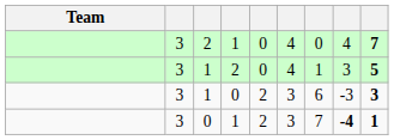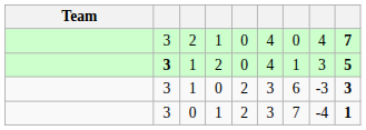row 3 | column 2: normal -> bold
row 5 | column 8: bold -> normal
